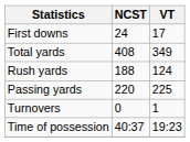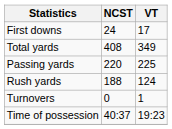rows swapped: Rush yards <-> Passing yards
